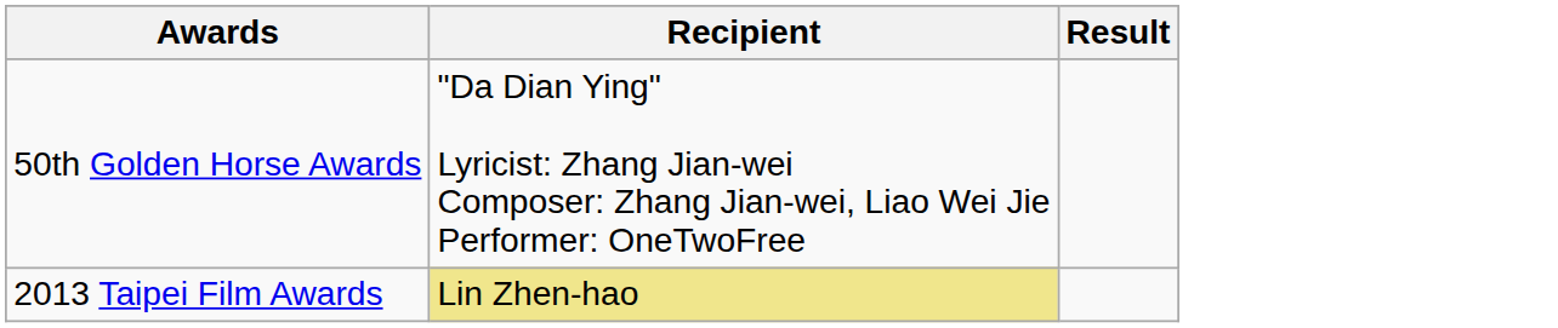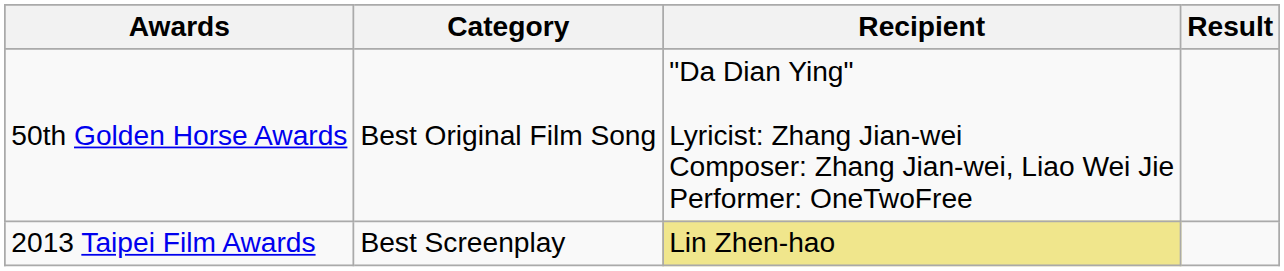+ column: Category | Best Original Film Song | Best Screenplay
